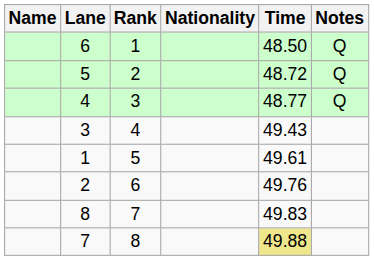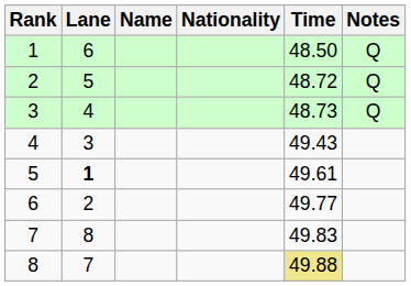columns swapped: Rank <-> Name
row 4 | Time: 48.77 -> 48.73
row 6 | Lane: normal -> bold
row 7 | Time: 49.76 -> 49.77
